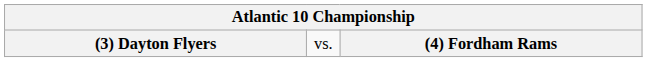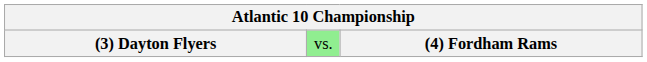(3) Dayton Flyers | column 2: no background -> lightgreen background
